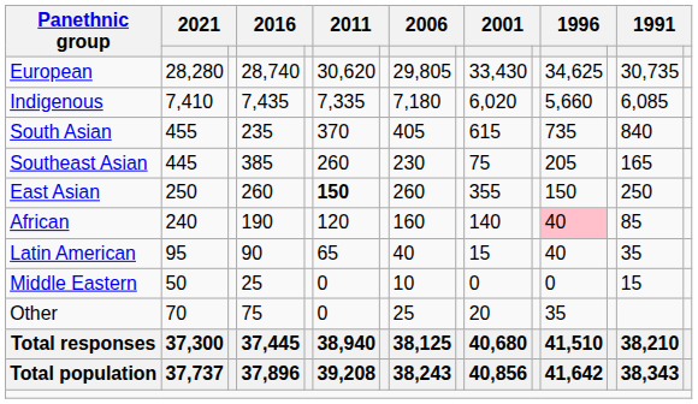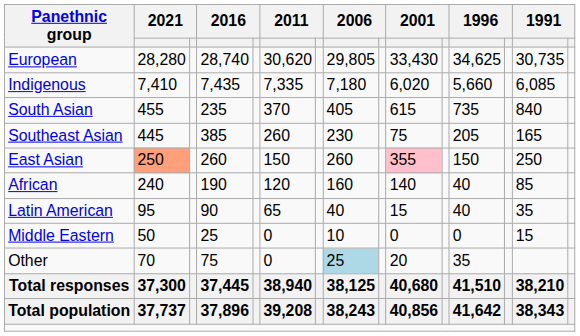East Asian | column 2: no background -> lightsalmon background
East Asian | column 6: bold -> normal
East Asian | column 10: no background -> pink background
African | column 12: pink background -> no background
Other | column 8: no background -> lightblue background
